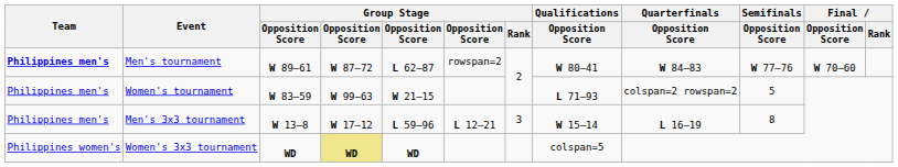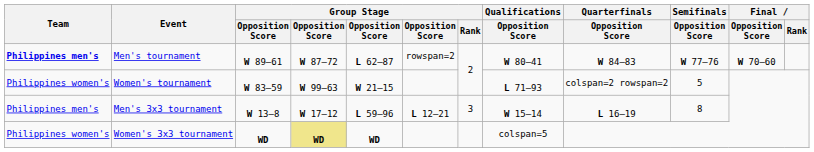Women's tournament | Team: Philippines men's -> Philippines women's
